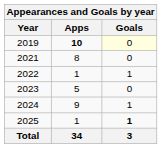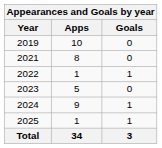2019 | Apps: bold -> normal
2019 | Goals: lightyellow background -> no background
2025 | Goals: bold -> normal
